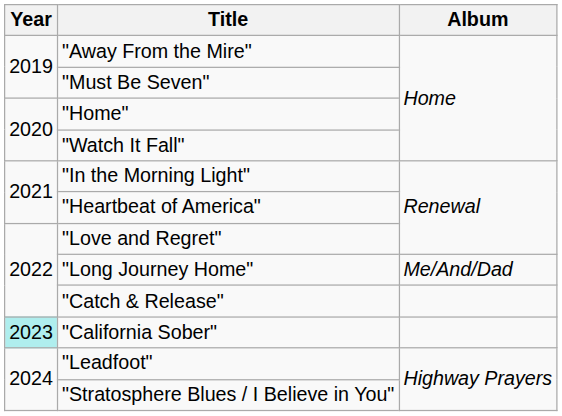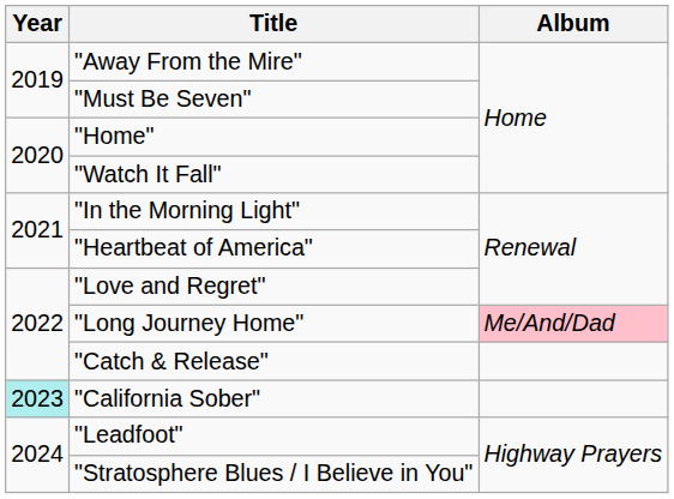"Long Journey Home" | Album: no background -> pink background
